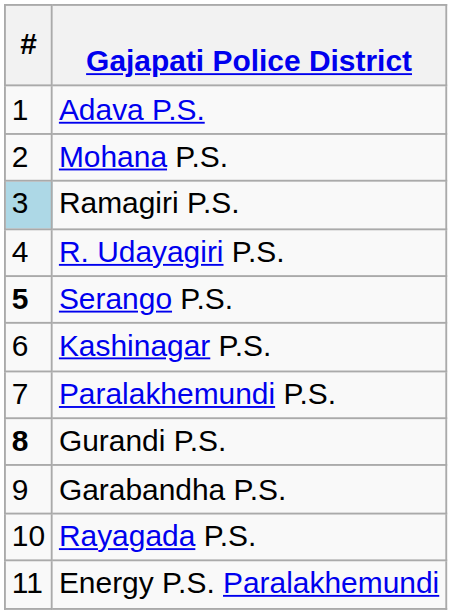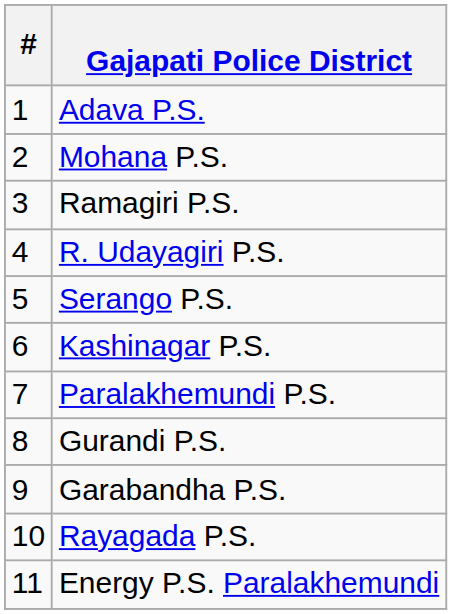Ramagiri P.S. | #: lightblue background -> no background
Serango P.S. | #: bold -> normal
Gurandi P.S. | #: bold -> normal
